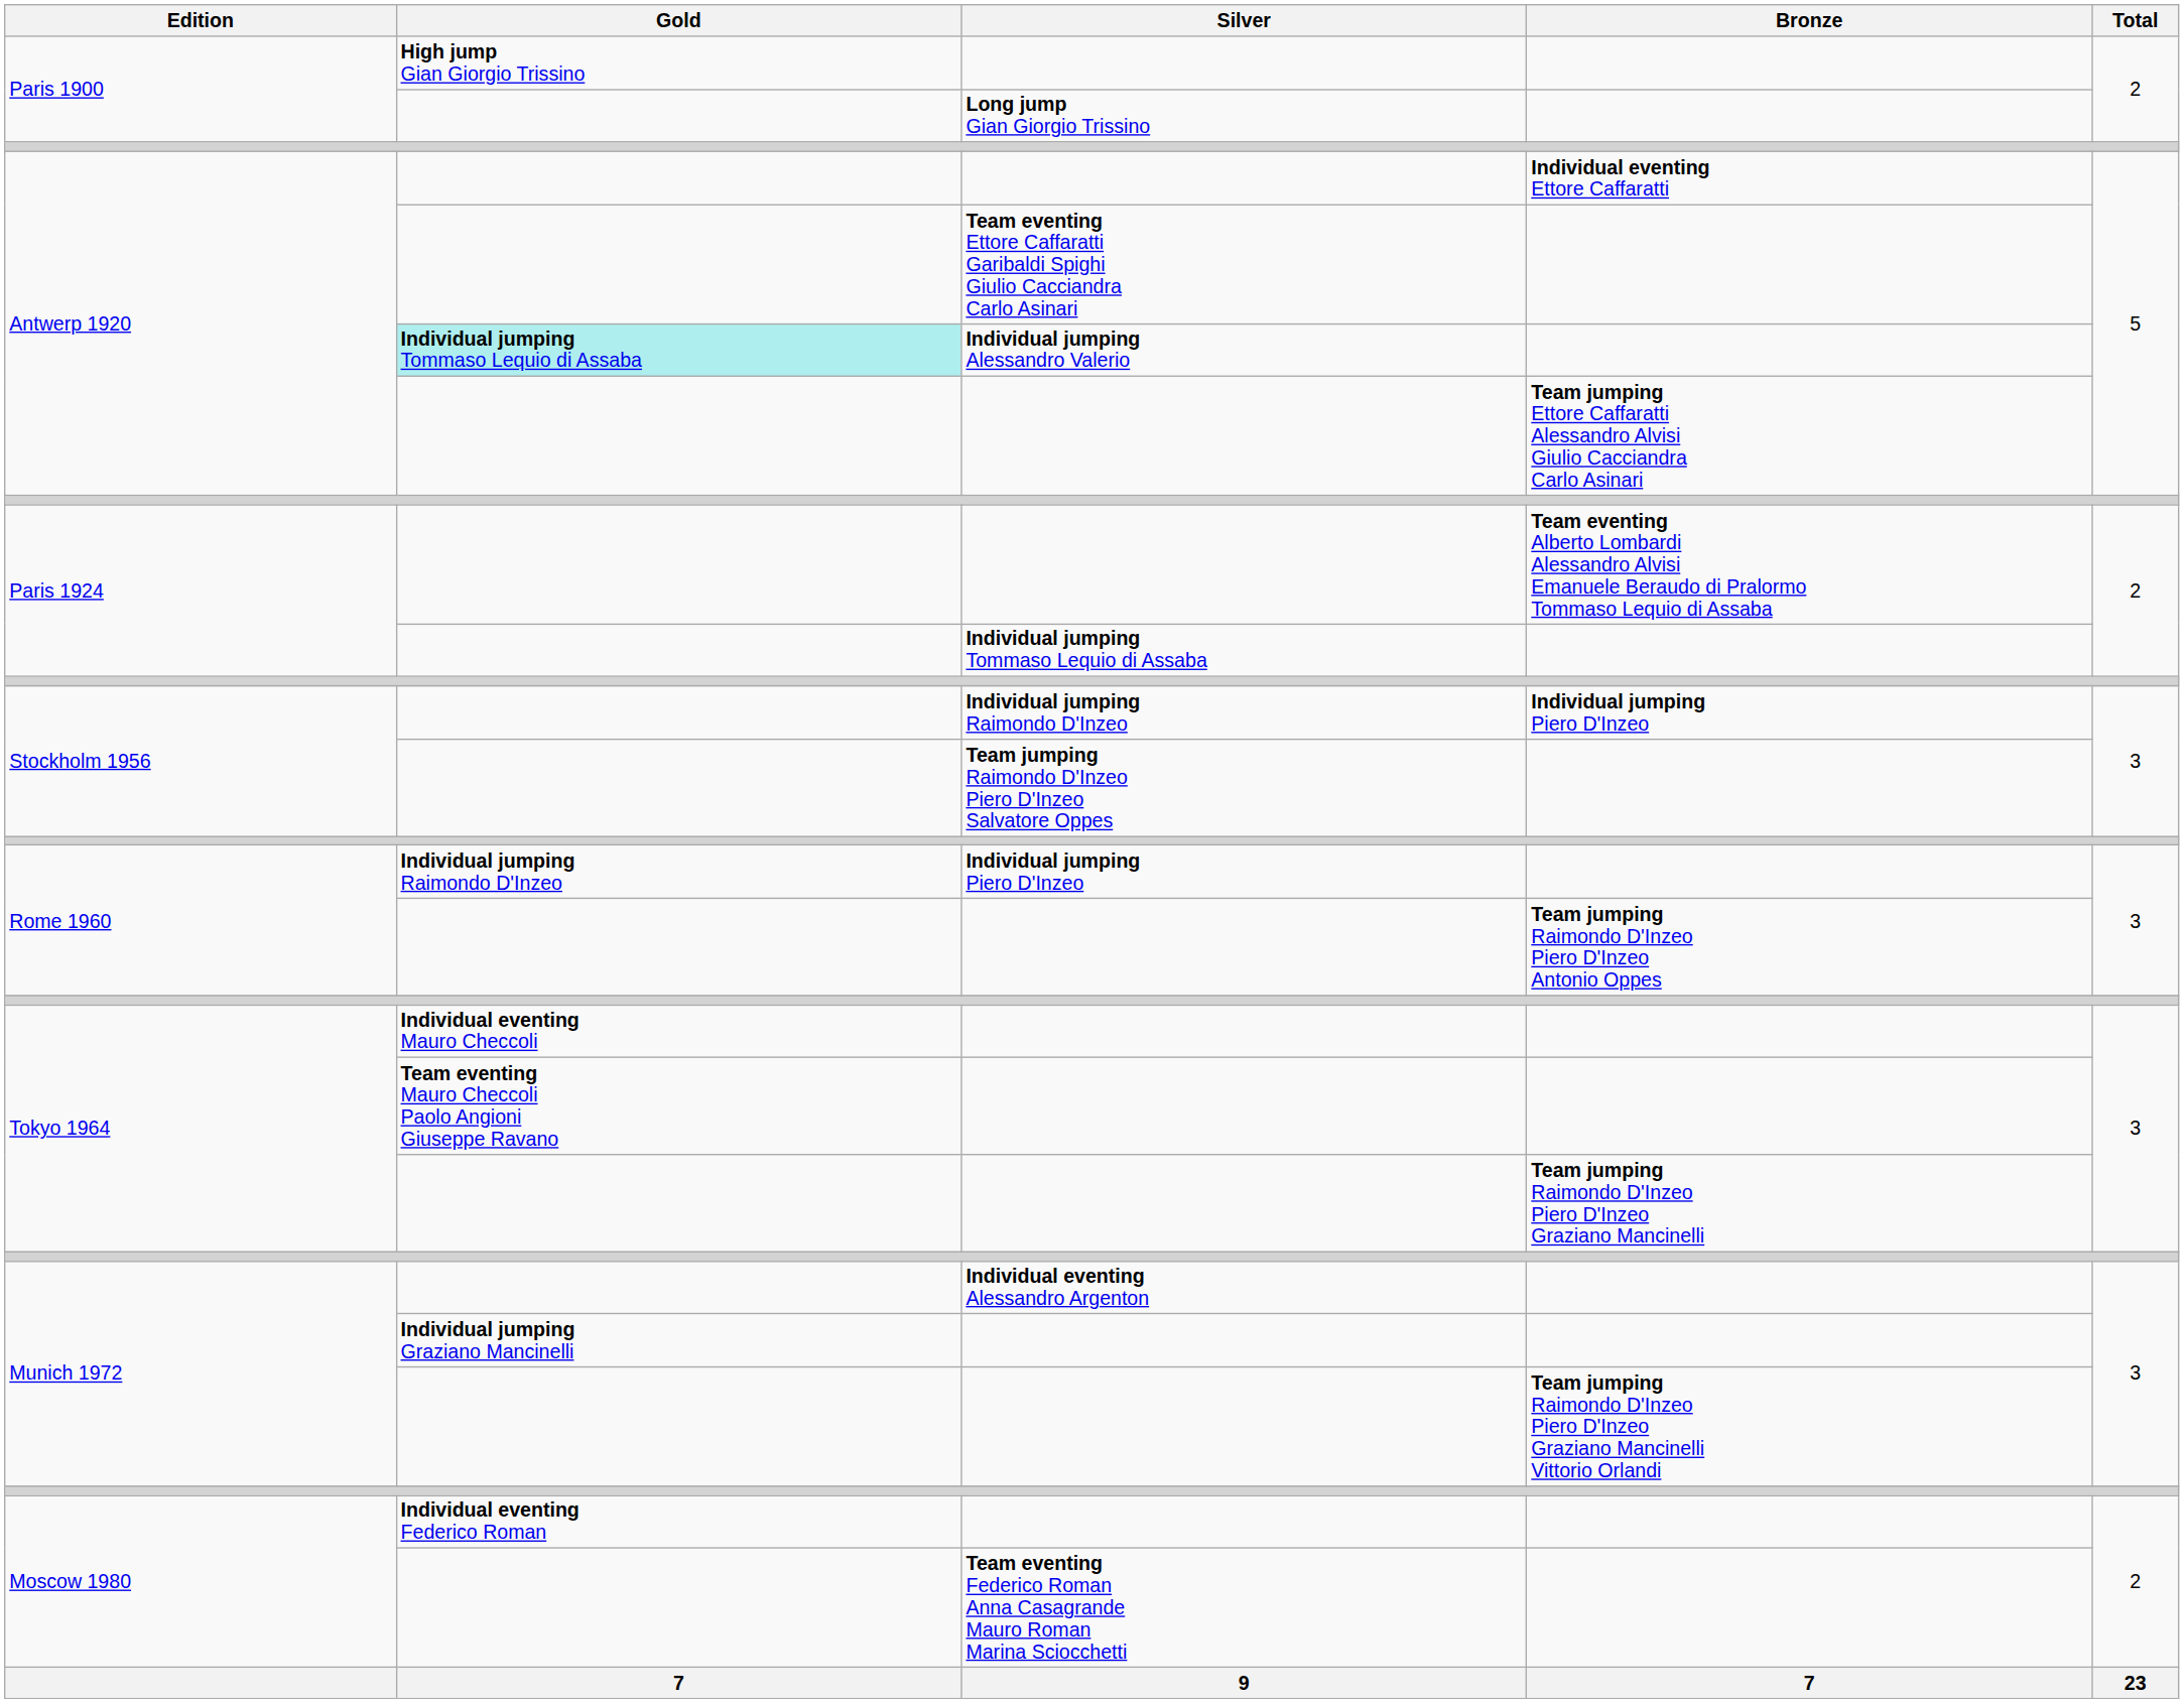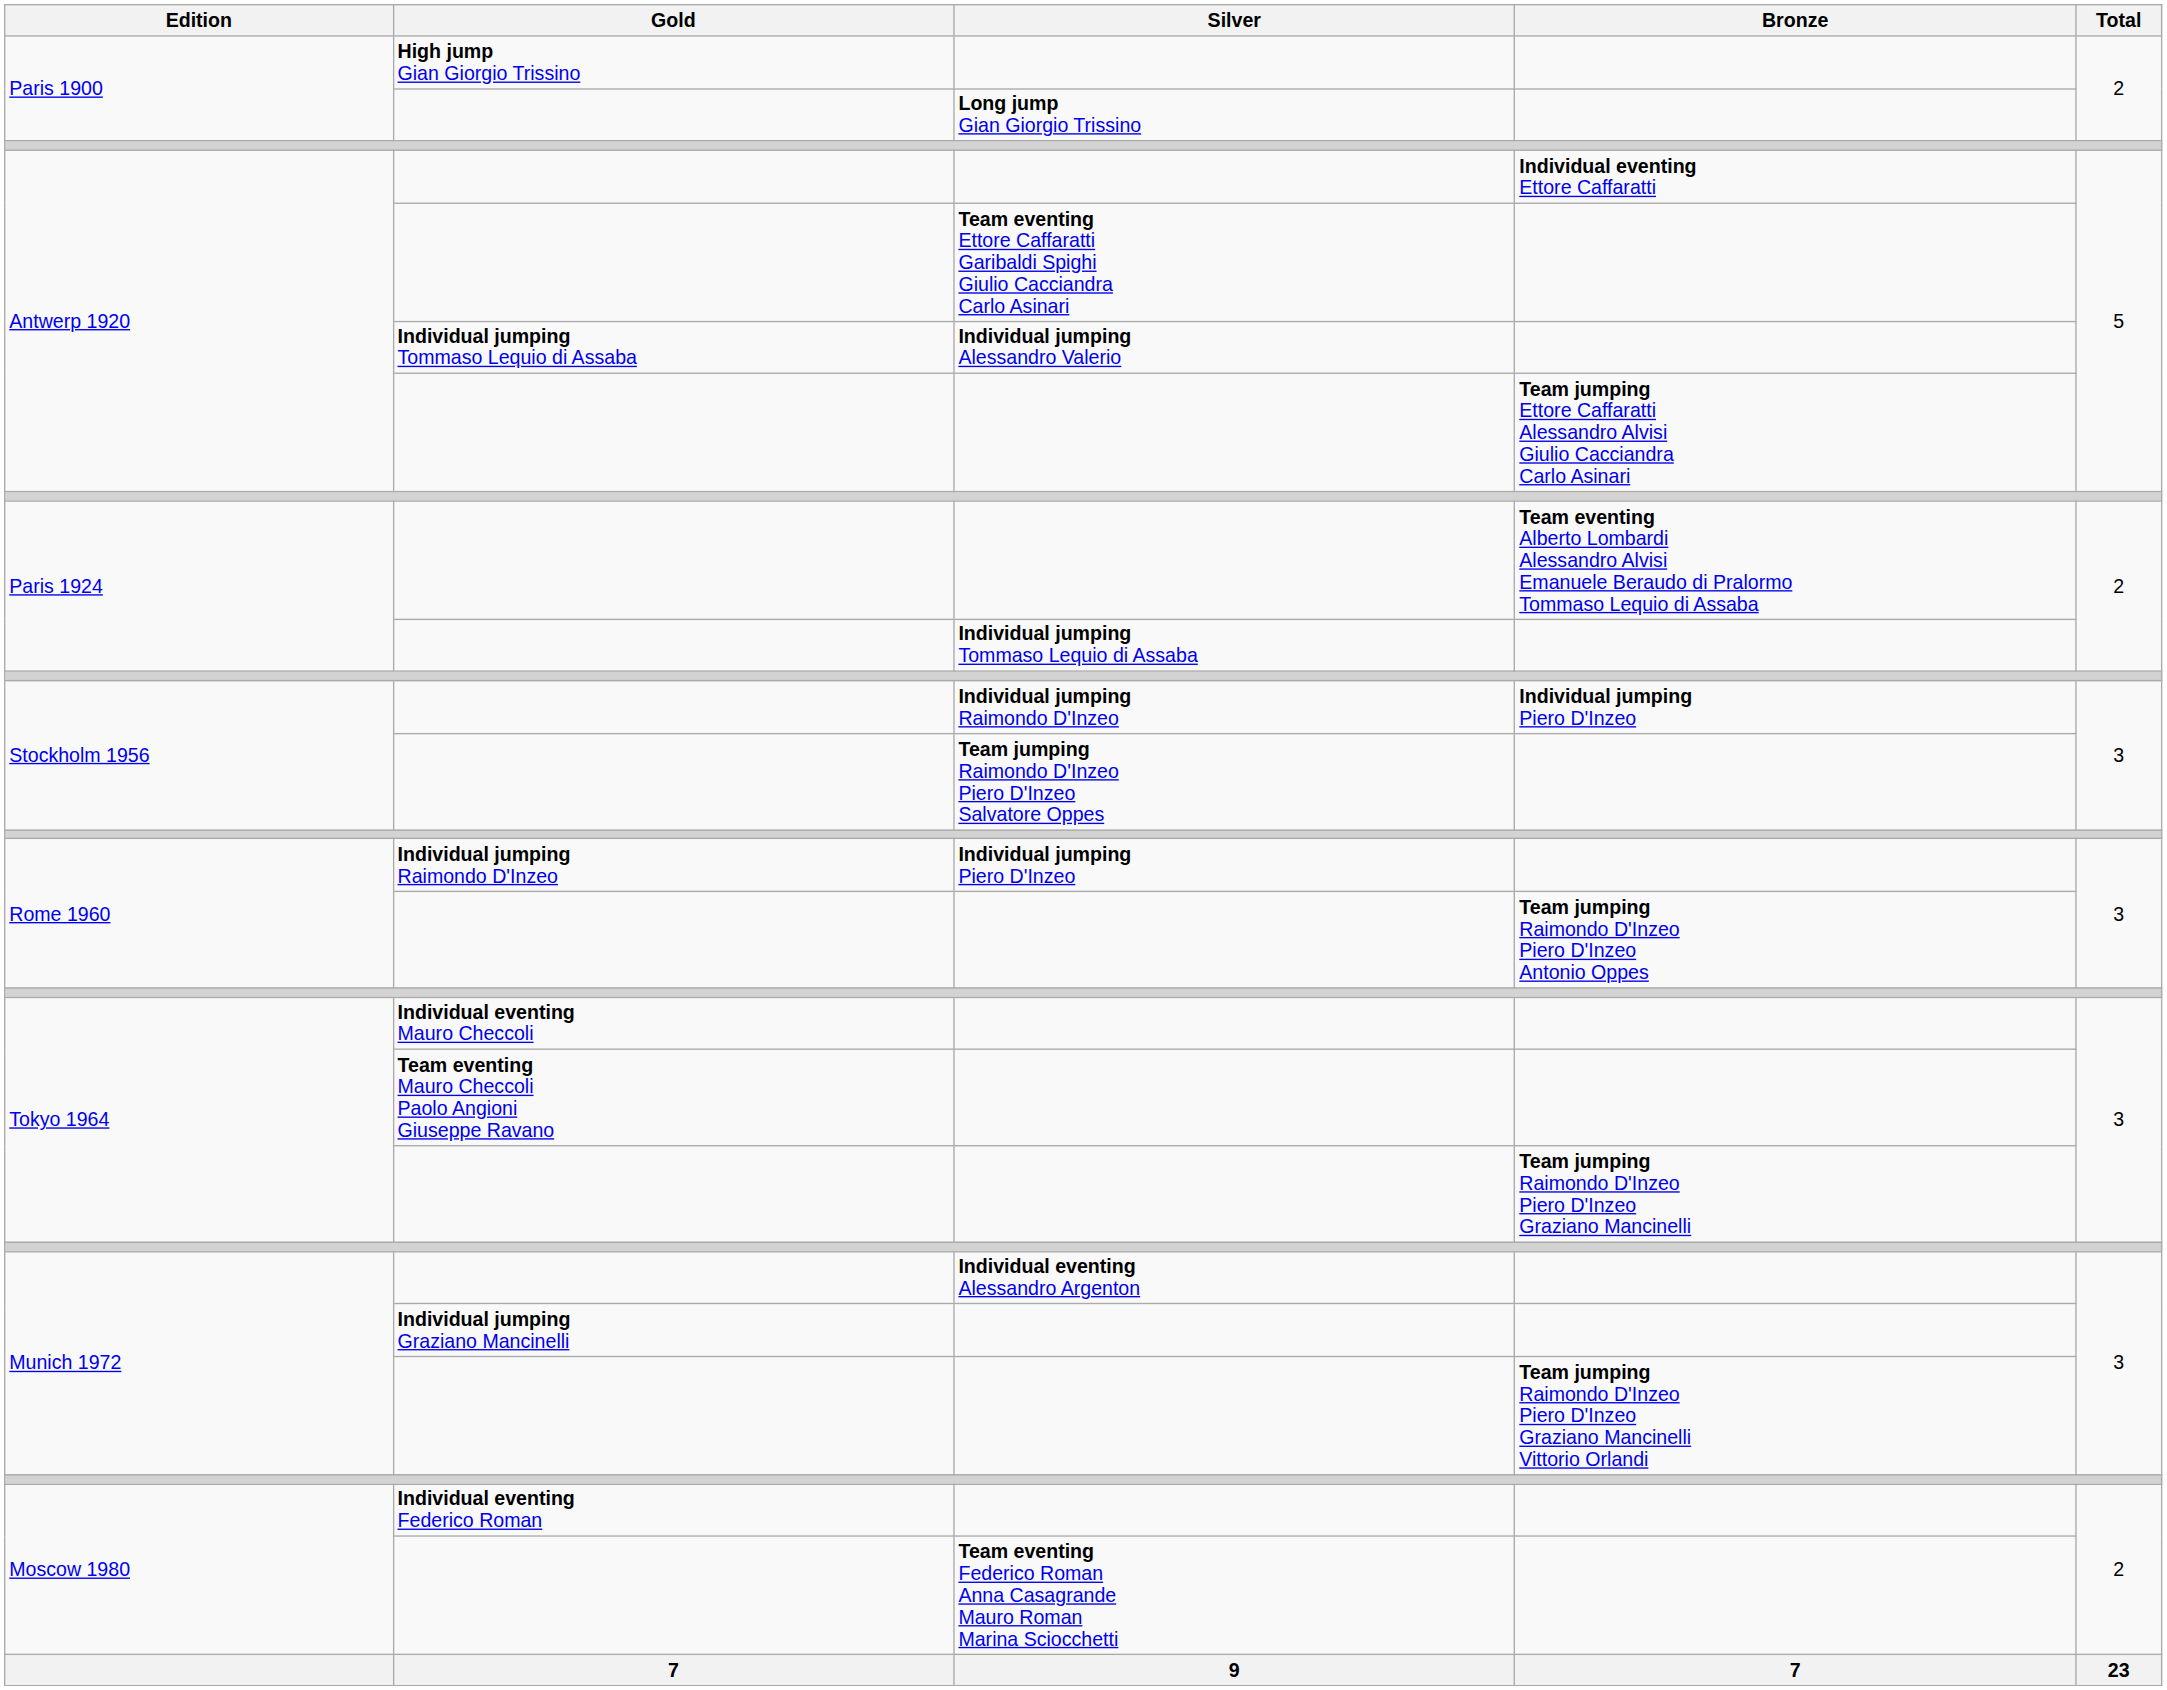Individual jumping Alessandro Valerio | Gold: paleturquoise background -> no background
